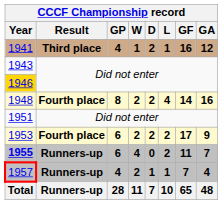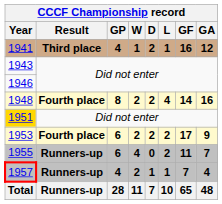1946 | Year: gold background -> no background
1951 | Year: no background -> gold background
1955 | Year: bold -> normal
